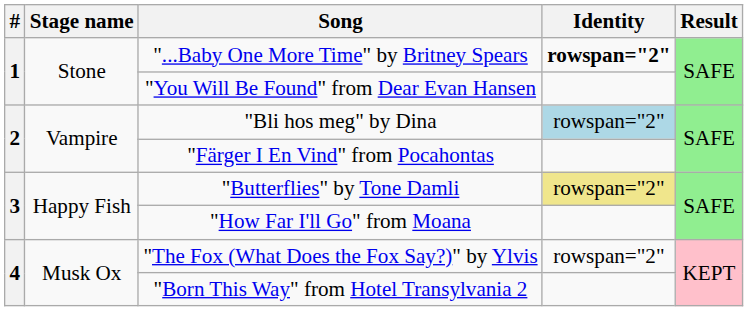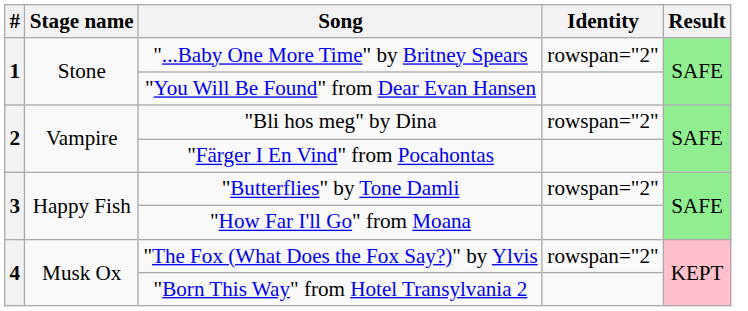"...Baby One More Time" by Britney Spears | Identity: bold -> normal
"Bli hos meg" by Dina | Identity: lightblue background -> no background
"Butterflies" by Tone Damli | Identity: khaki background -> no background
